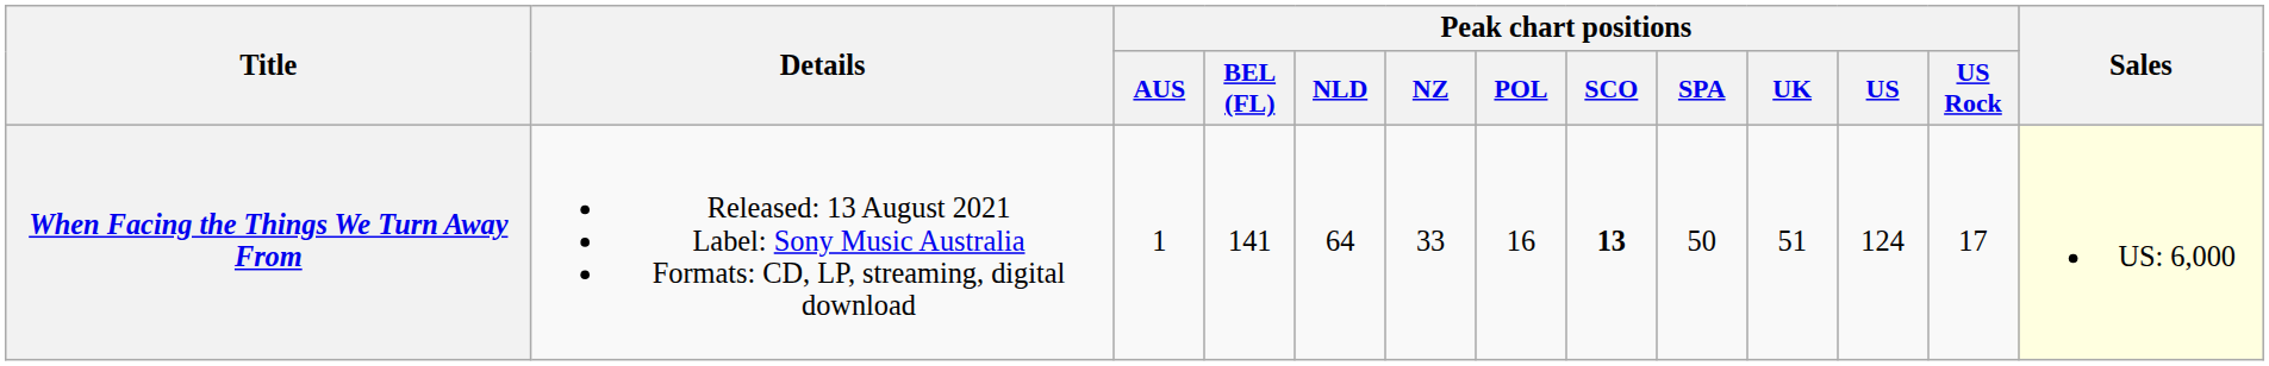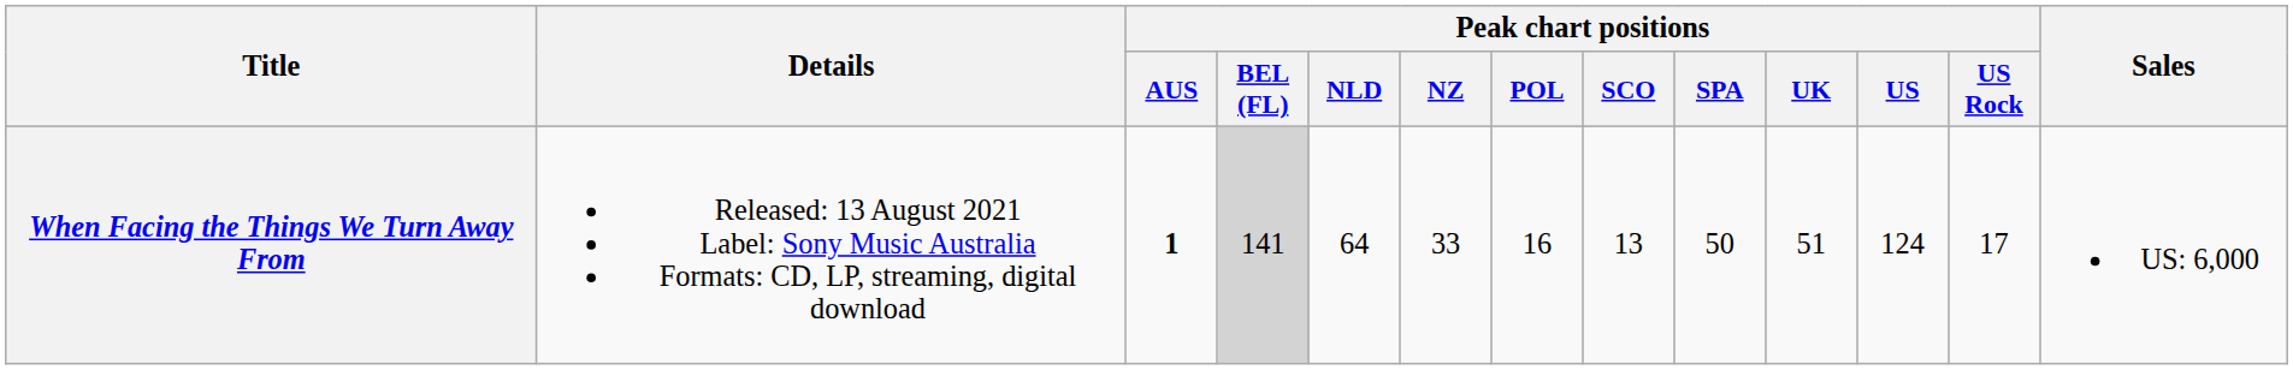When Facing the Things We Turn Away From | Peak chart positions / AUS: normal -> bold
When Facing the Things We Turn Away From | Peak chart positions / BEL (FL): no background -> lightgrey background
When Facing the Things We Turn Away From | Peak chart positions / SCO: bold -> normal
When Facing the Things We Turn Away From | Sales: lightyellow background -> no background
